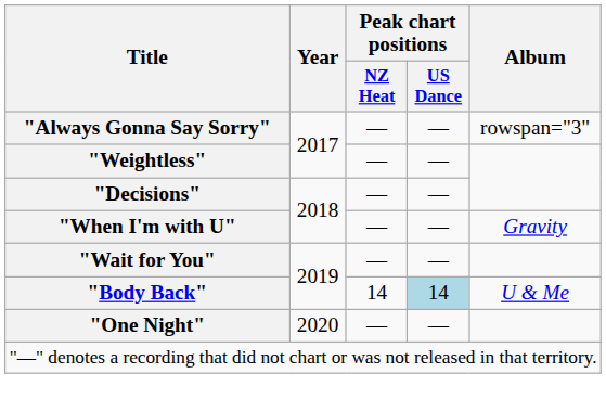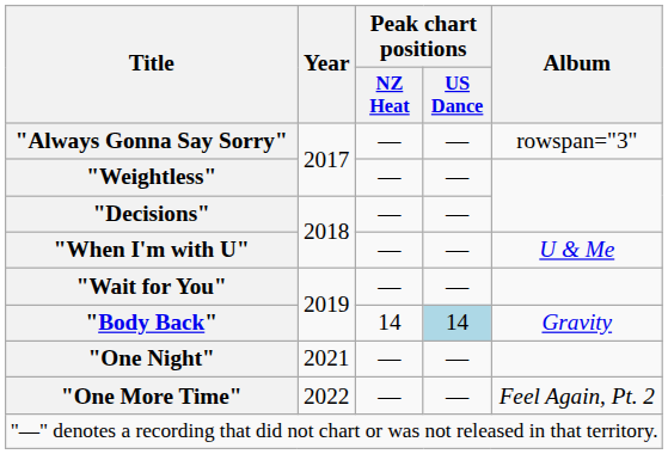"When I'm with U" | Album: Gravity -> U & Me
"Body Back" | Album: U & Me -> Gravity
"One Night" | Year: 2020 -> 2021
+ row: "One More Time" | 2022 | — | — | Feel Again, Pt. 2
